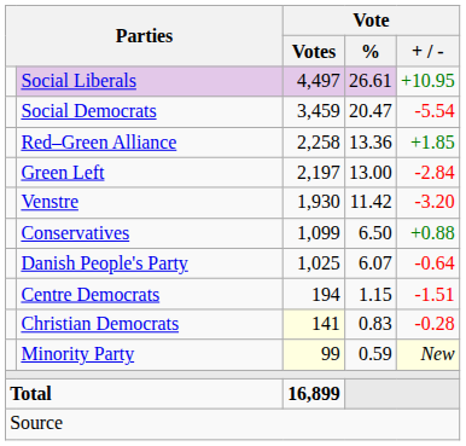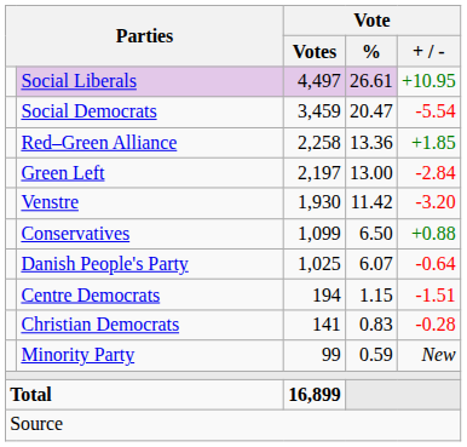Christian Democrats | Vote / Votes: lightyellow background -> no background
Minority Party | Vote / Votes: lightyellow background -> no background
Minority Party | Vote / + / -: lightyellow background -> no background
